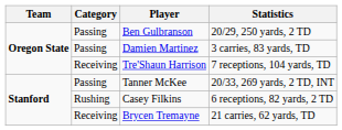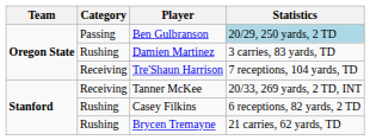Ben Gulbranson | Statistics: no background -> lightblue background
Damien Martinez | Category: Passing -> Rushing
Tanner McKee | Category: Passing -> Receiving
Brycen Tremayne | Category: Receiving -> Rushing
